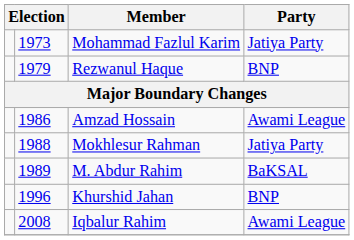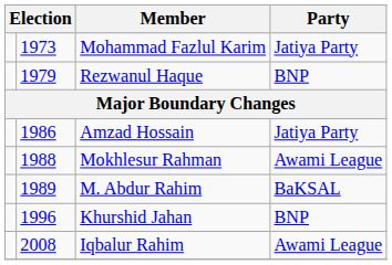Amzad Hossain | Party: Awami League -> Jatiya Party
Mokhlesur Rahman | Party: Jatiya Party -> Awami League
